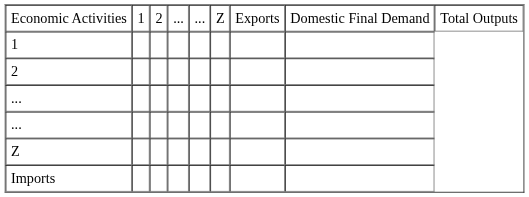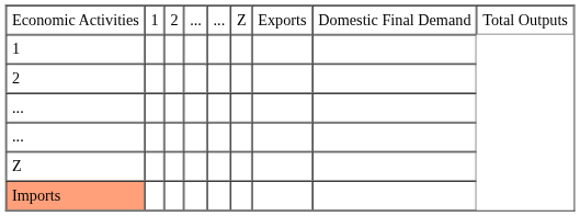Imports | column 1: no background -> lightsalmon background
